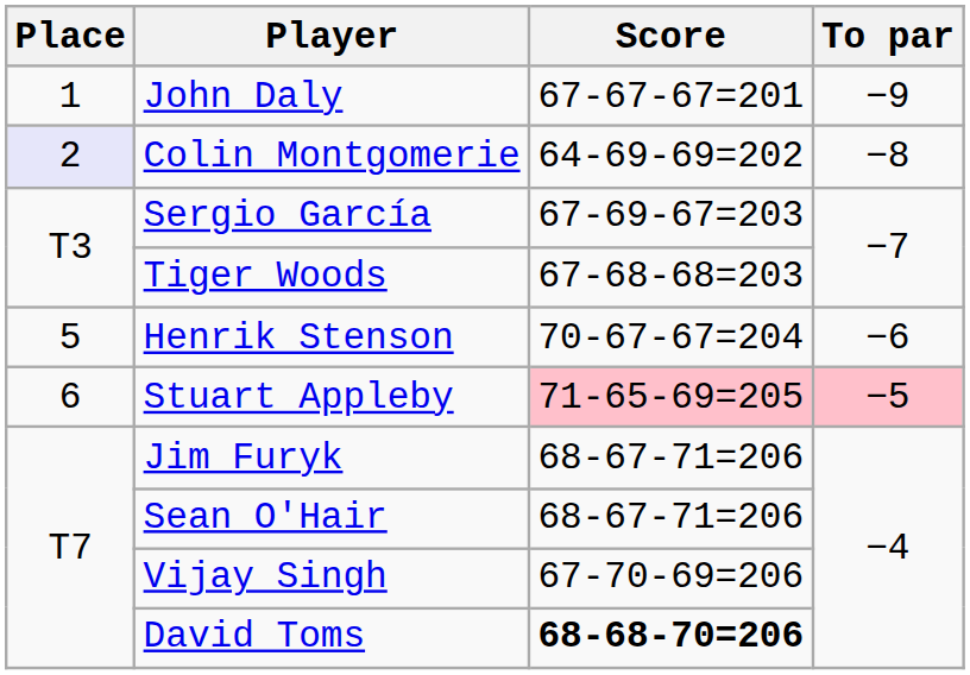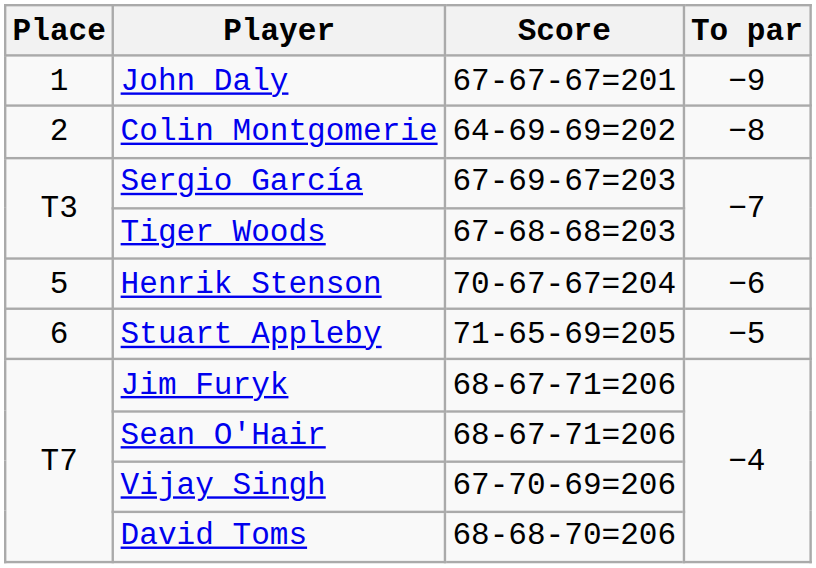Colin Montgomerie | Place: lavender background -> no background
Stuart Appleby | Score: pink background -> no background
Stuart Appleby | To par: pink background -> no background
David Toms | Score: bold -> normal
